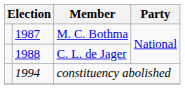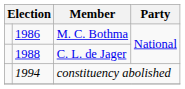M. C. Bothma | column 2: 1987 -> 1986
